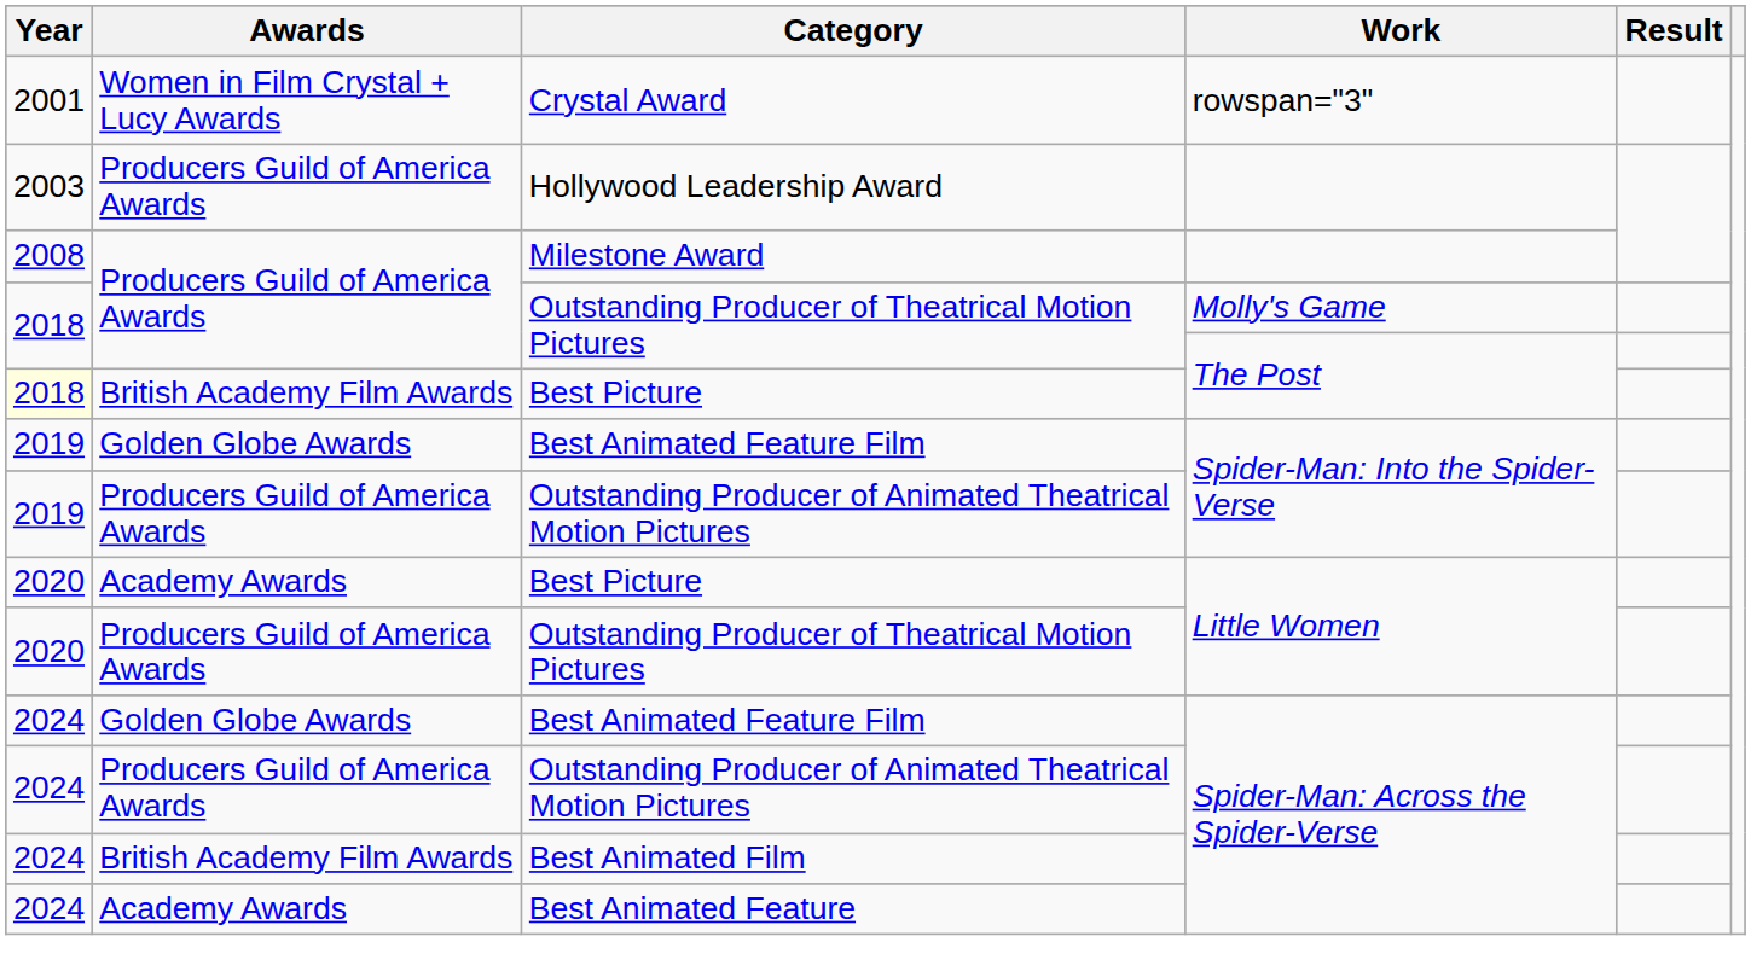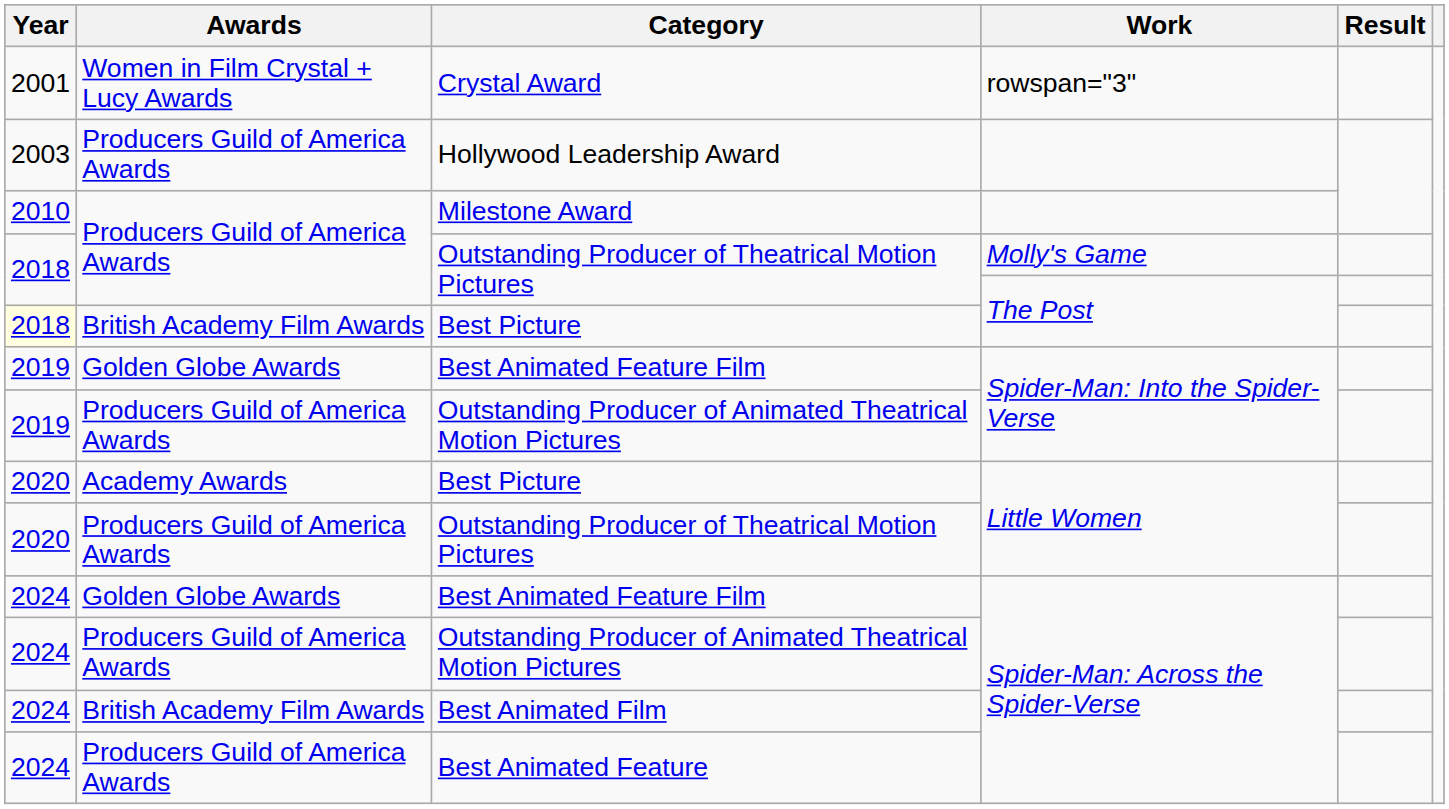Milestone Award | Year: 2008 -> 2010
Best Animated Feature | Awards: Academy Awards -> Producers Guild of America Awards
